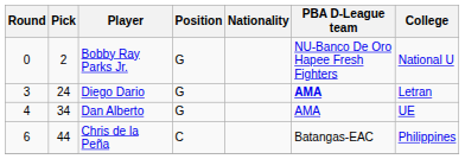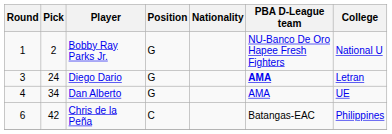Bobby Ray Parks Jr. | Round: 0 -> 1
Chris de la Peña | Pick: 44 -> 42
